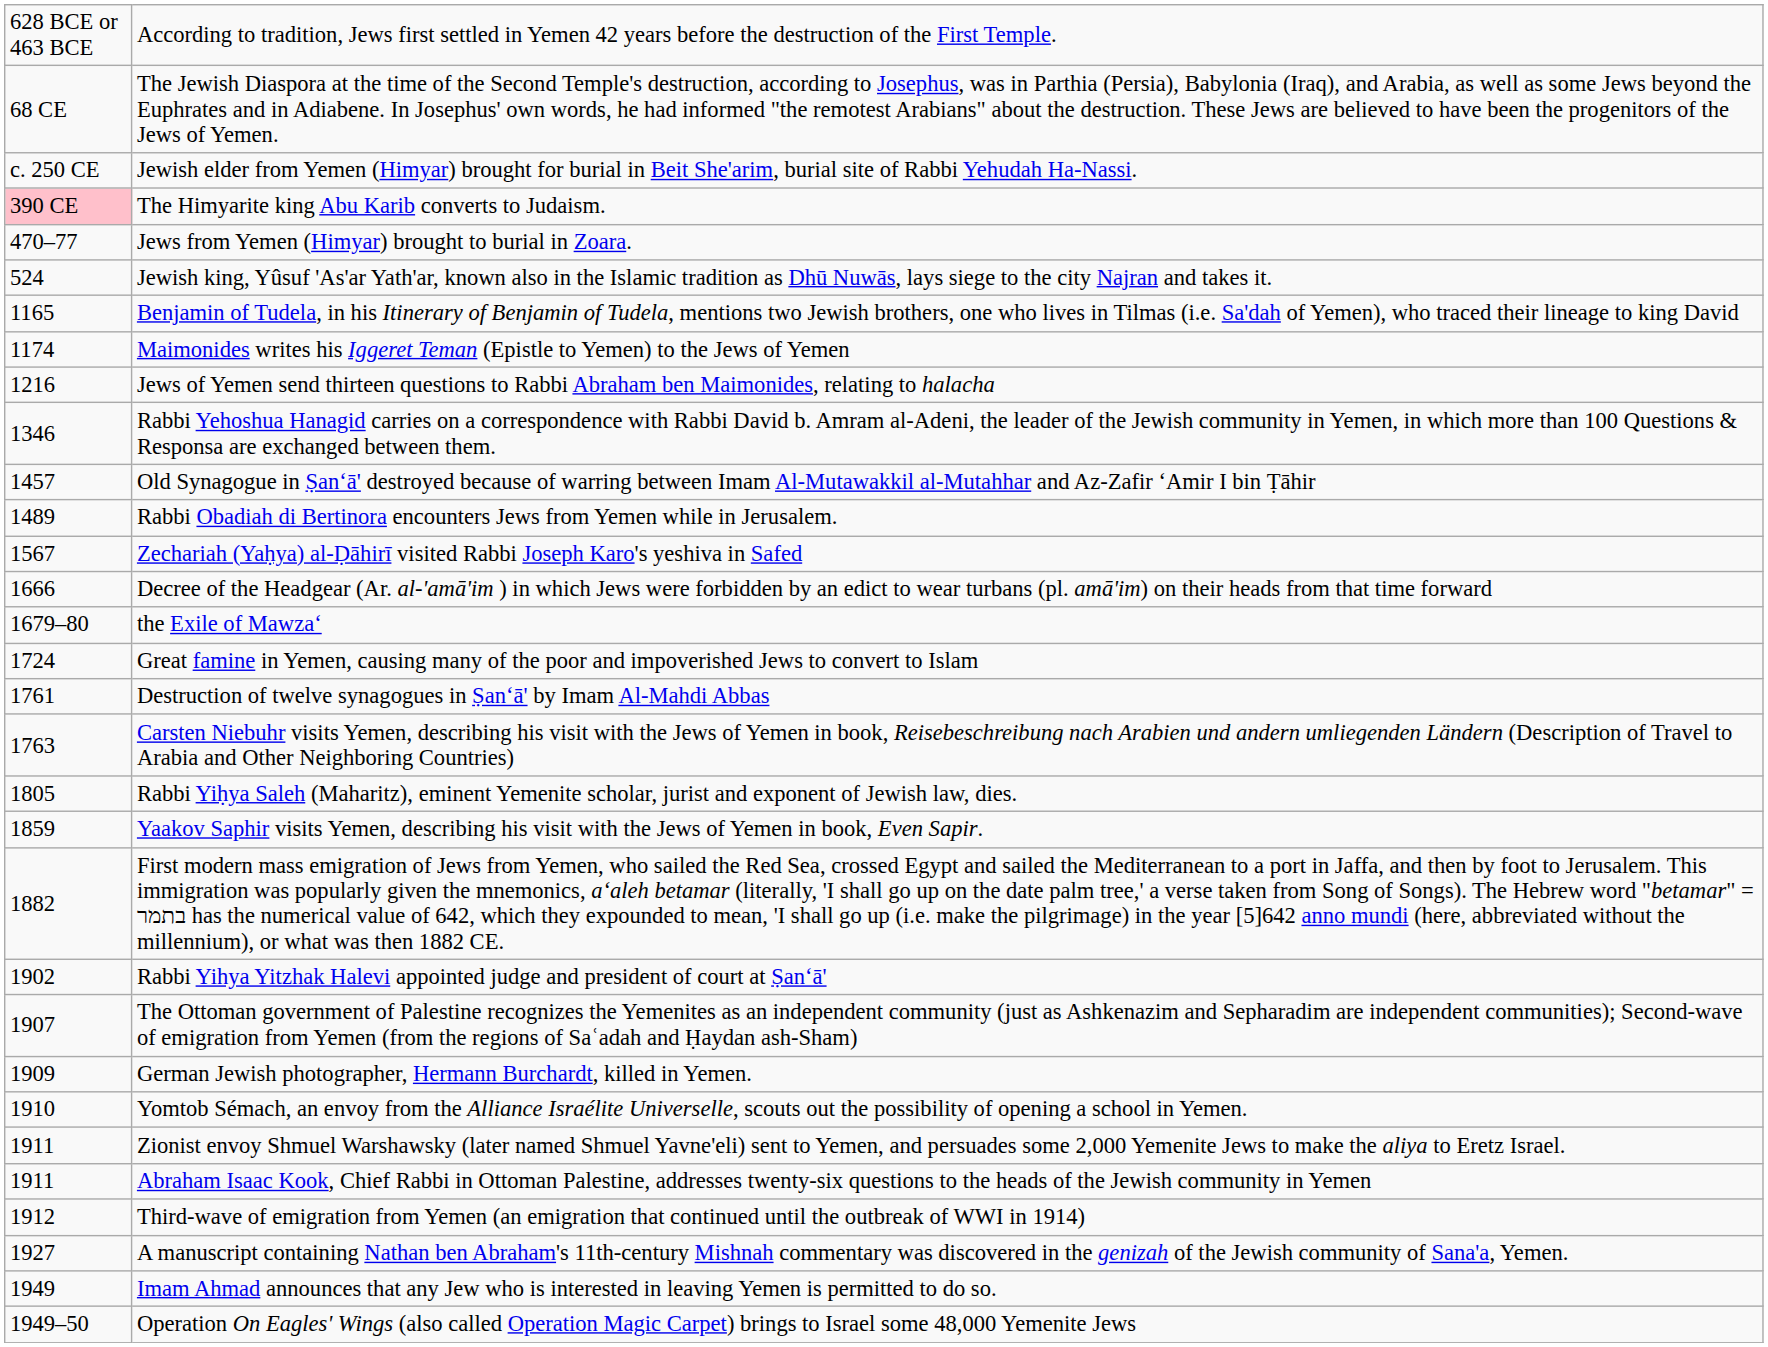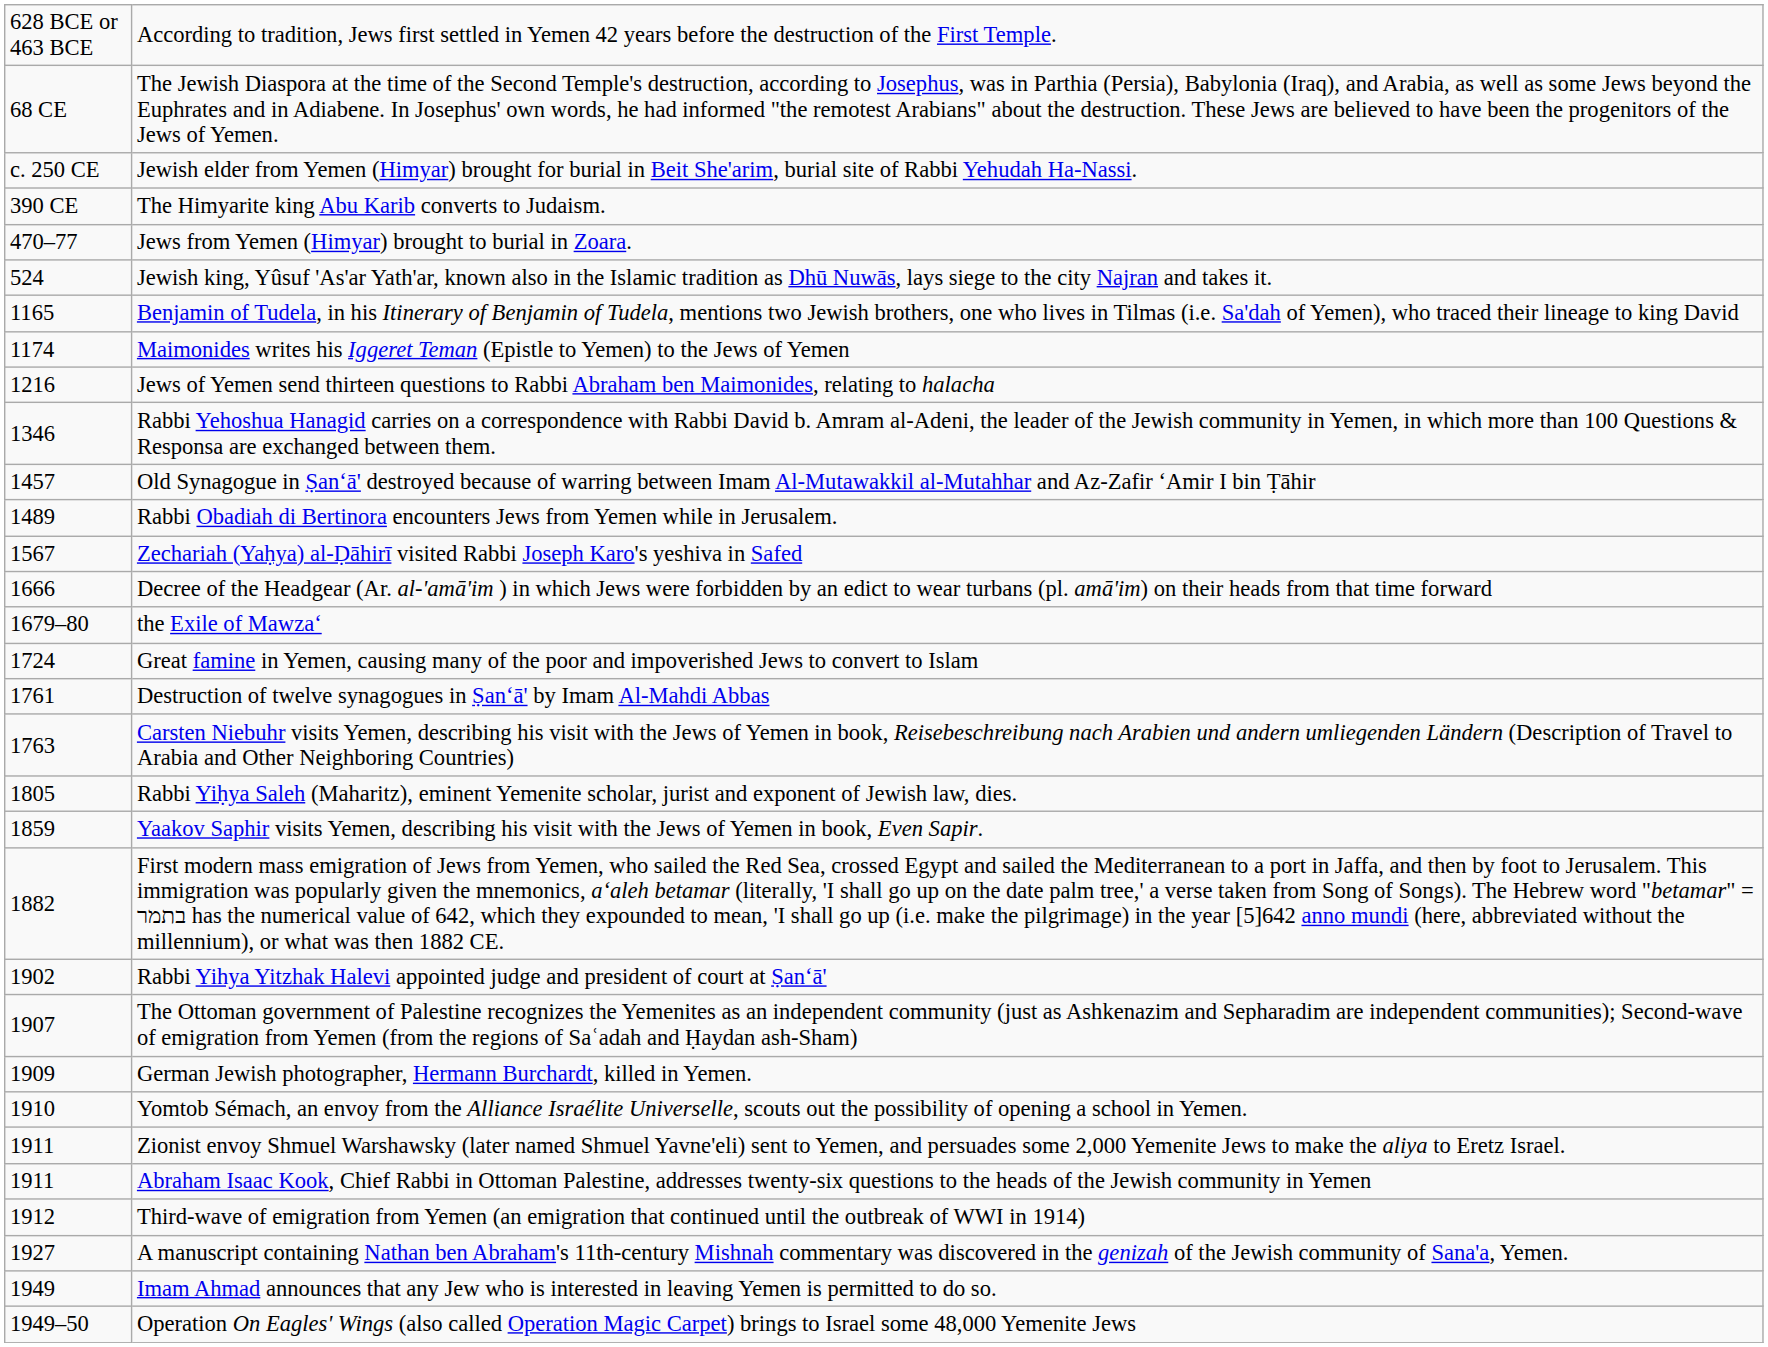The Himyarite king Abu Karib converts to Judaism. | column 1: pink background -> no background
